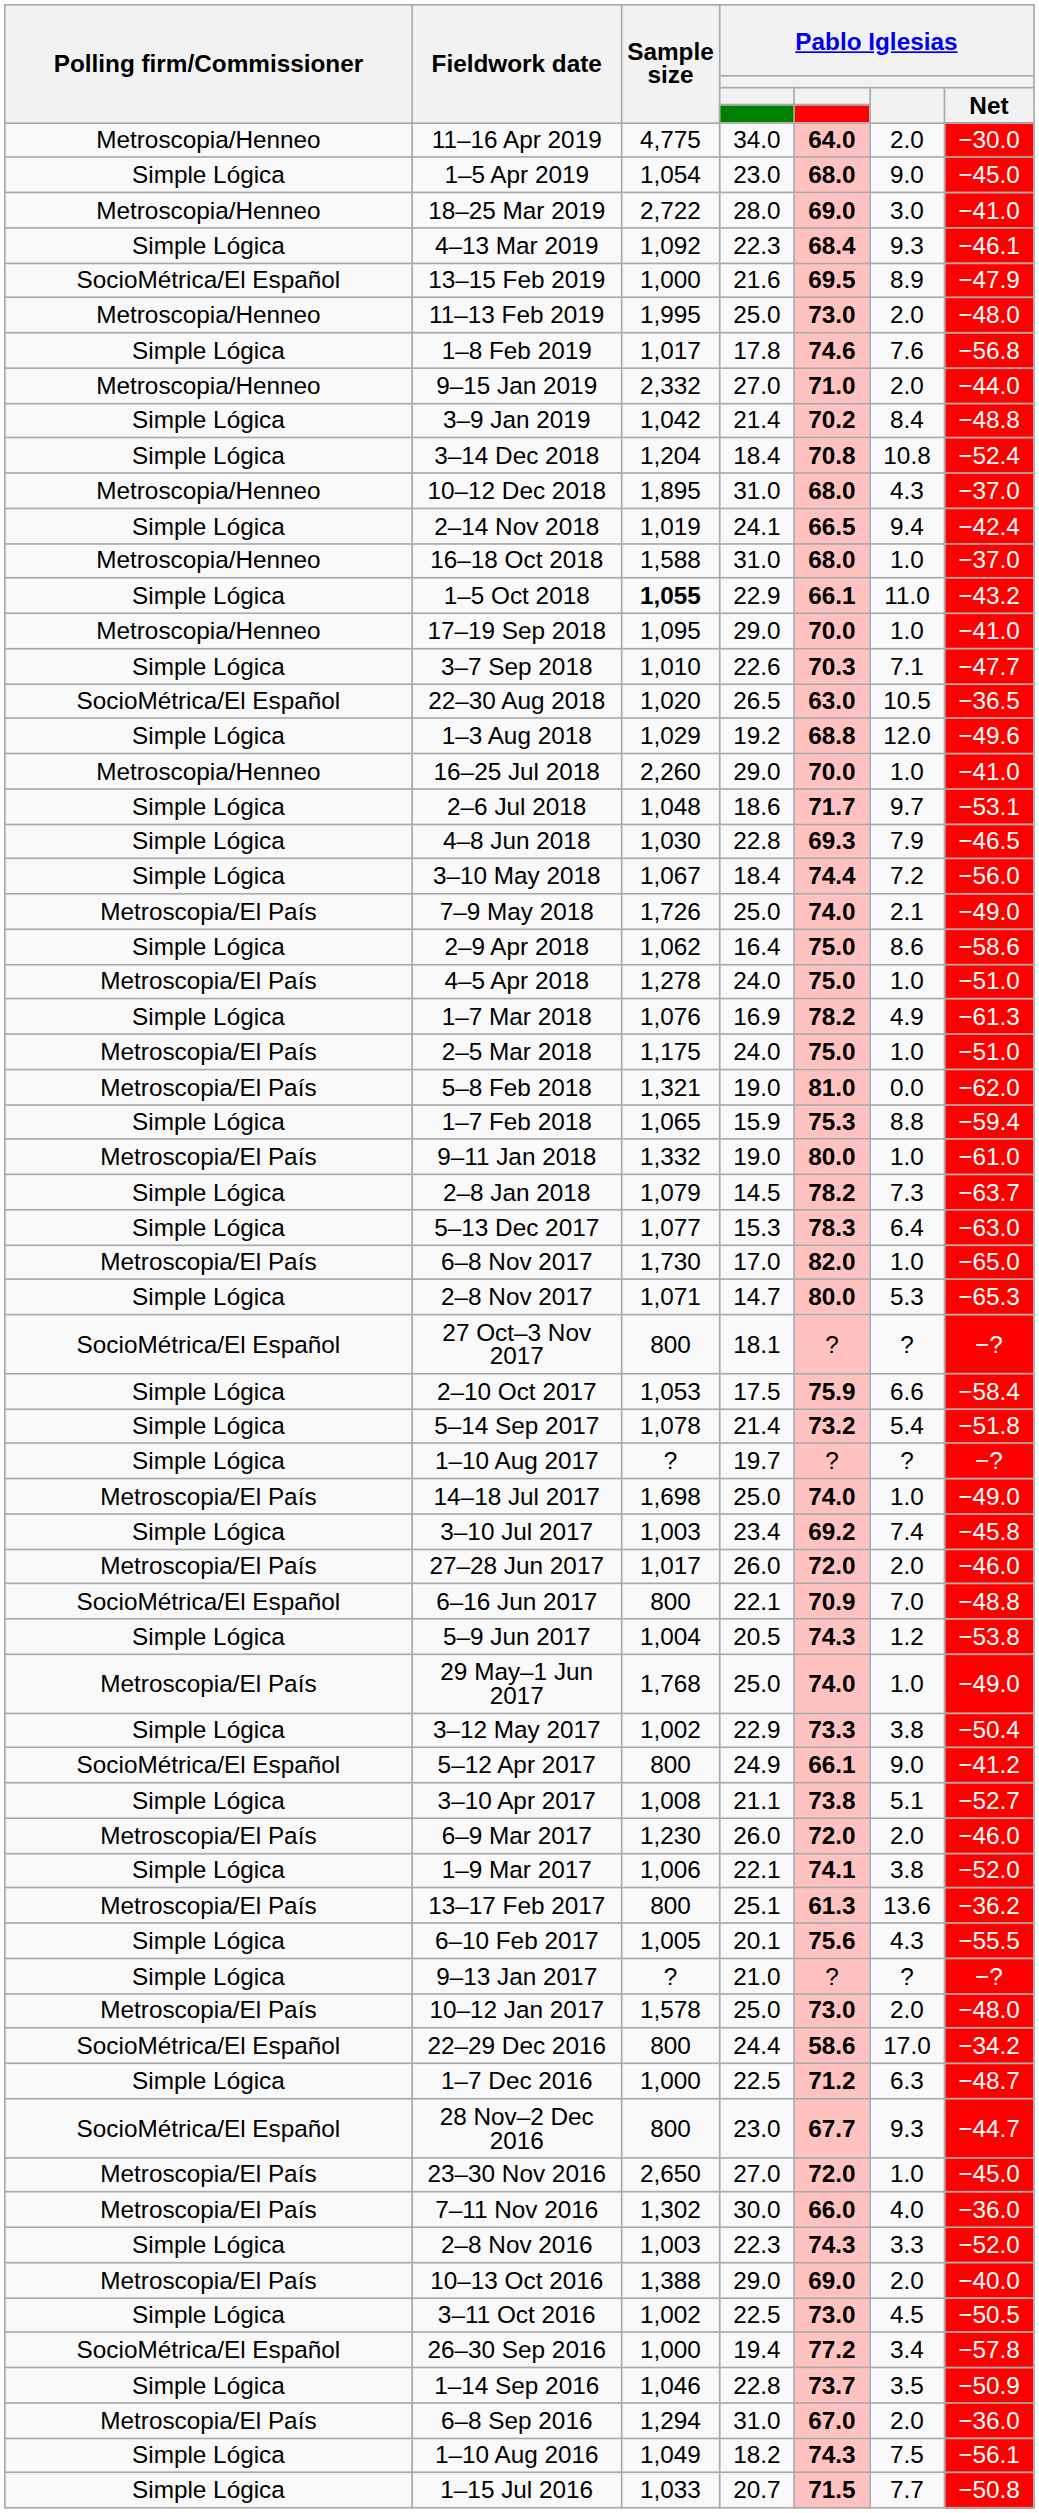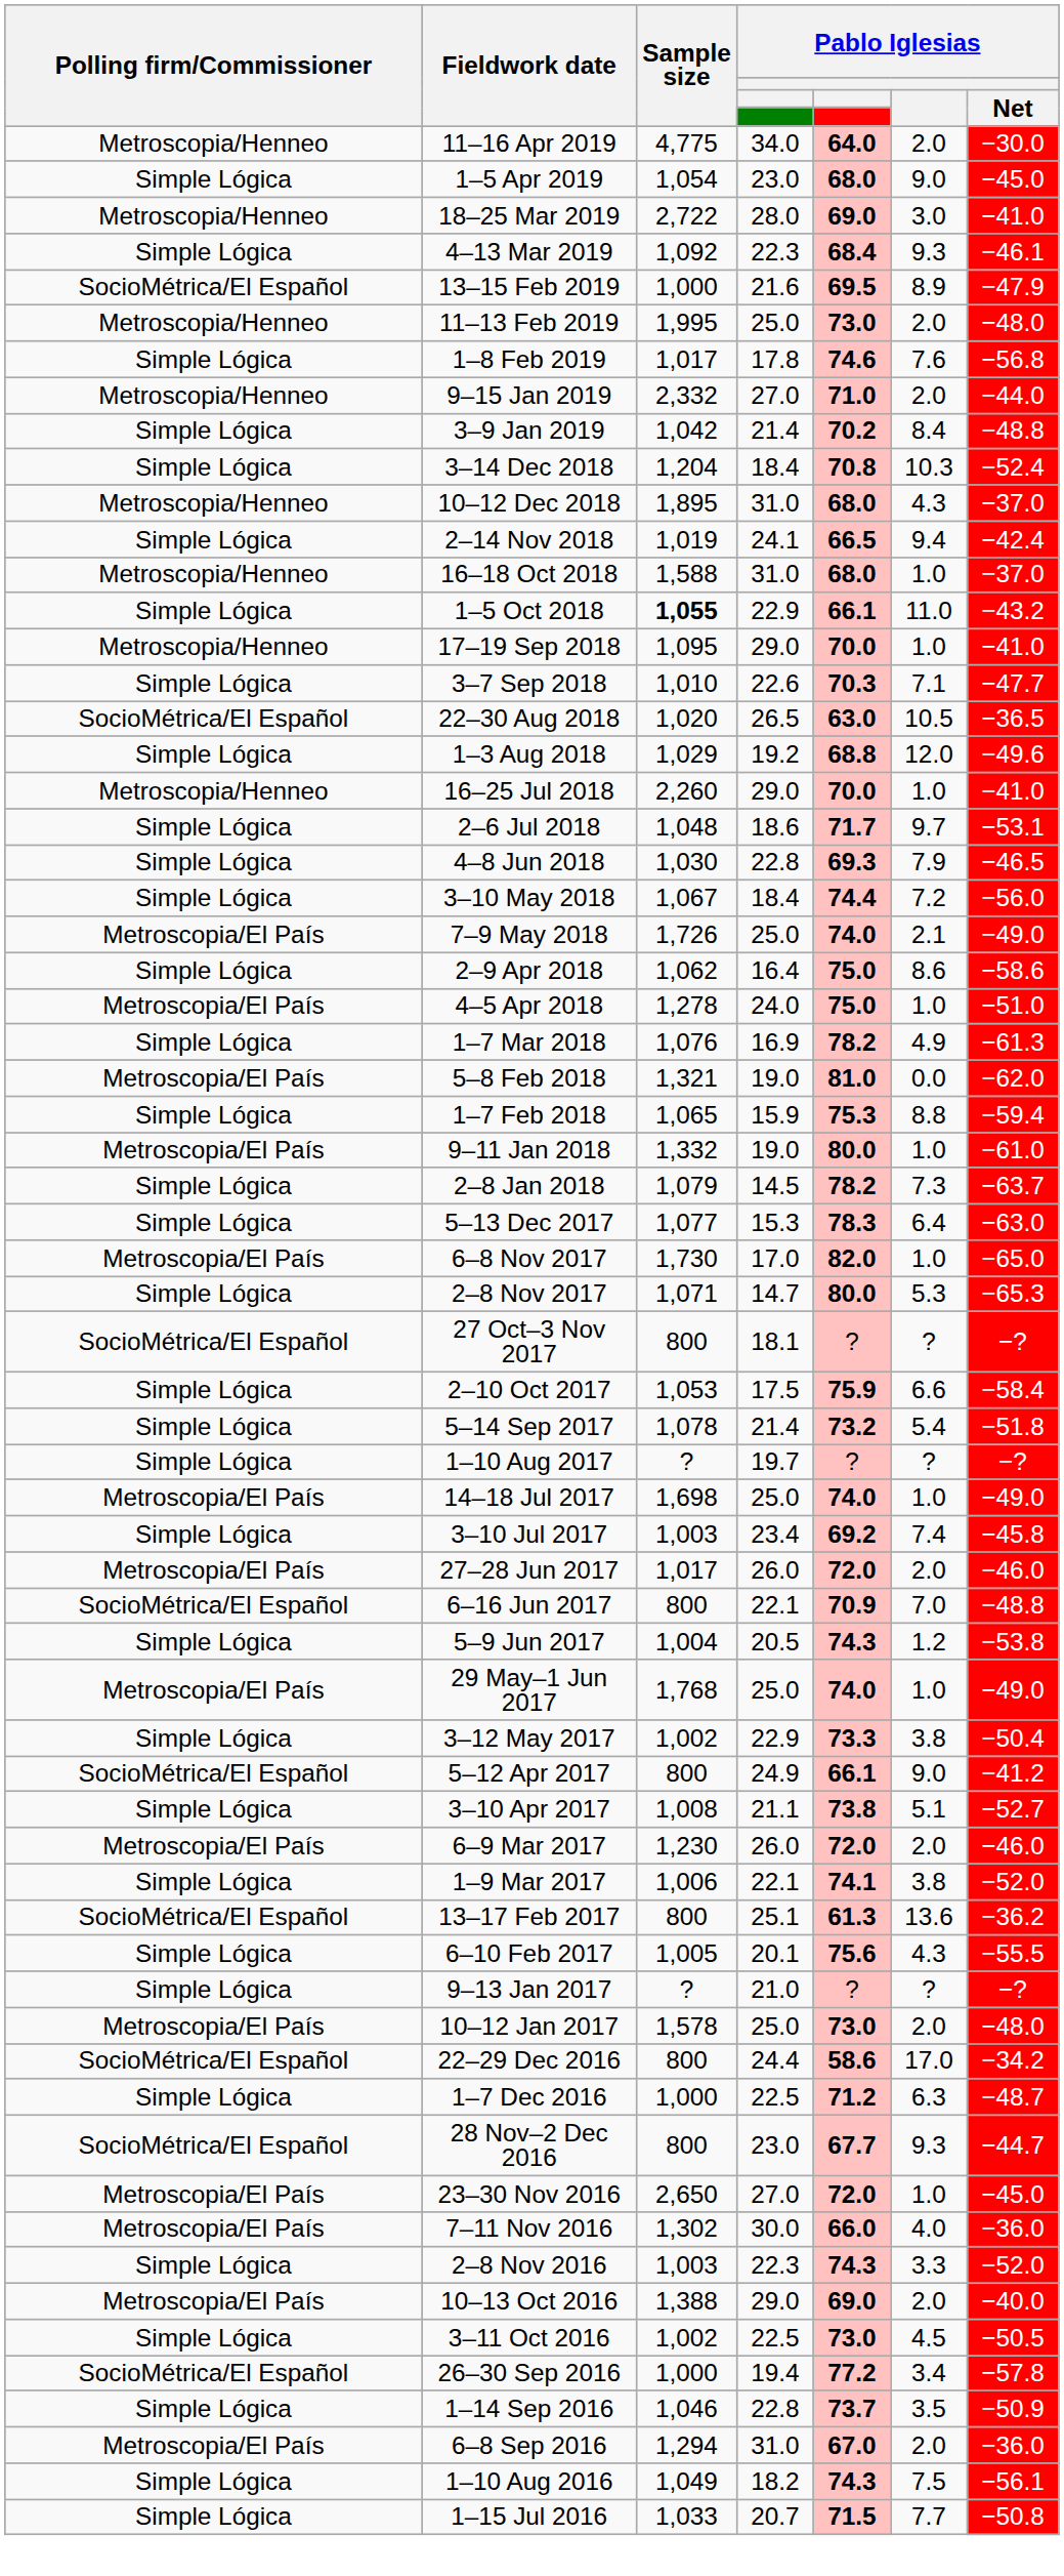3–14 Dec 2018 | column 6: 10.8 -> 10.3
- row: Metroscopia/El País | 2–5 Mar 2018 | 1,175 | 24.0 | 75.0 | 1.0 | −51.0
13–17 Feb 2017 | Polling firm/Commissioner: Metroscopia/El País -> SocioMétrica/El Español
